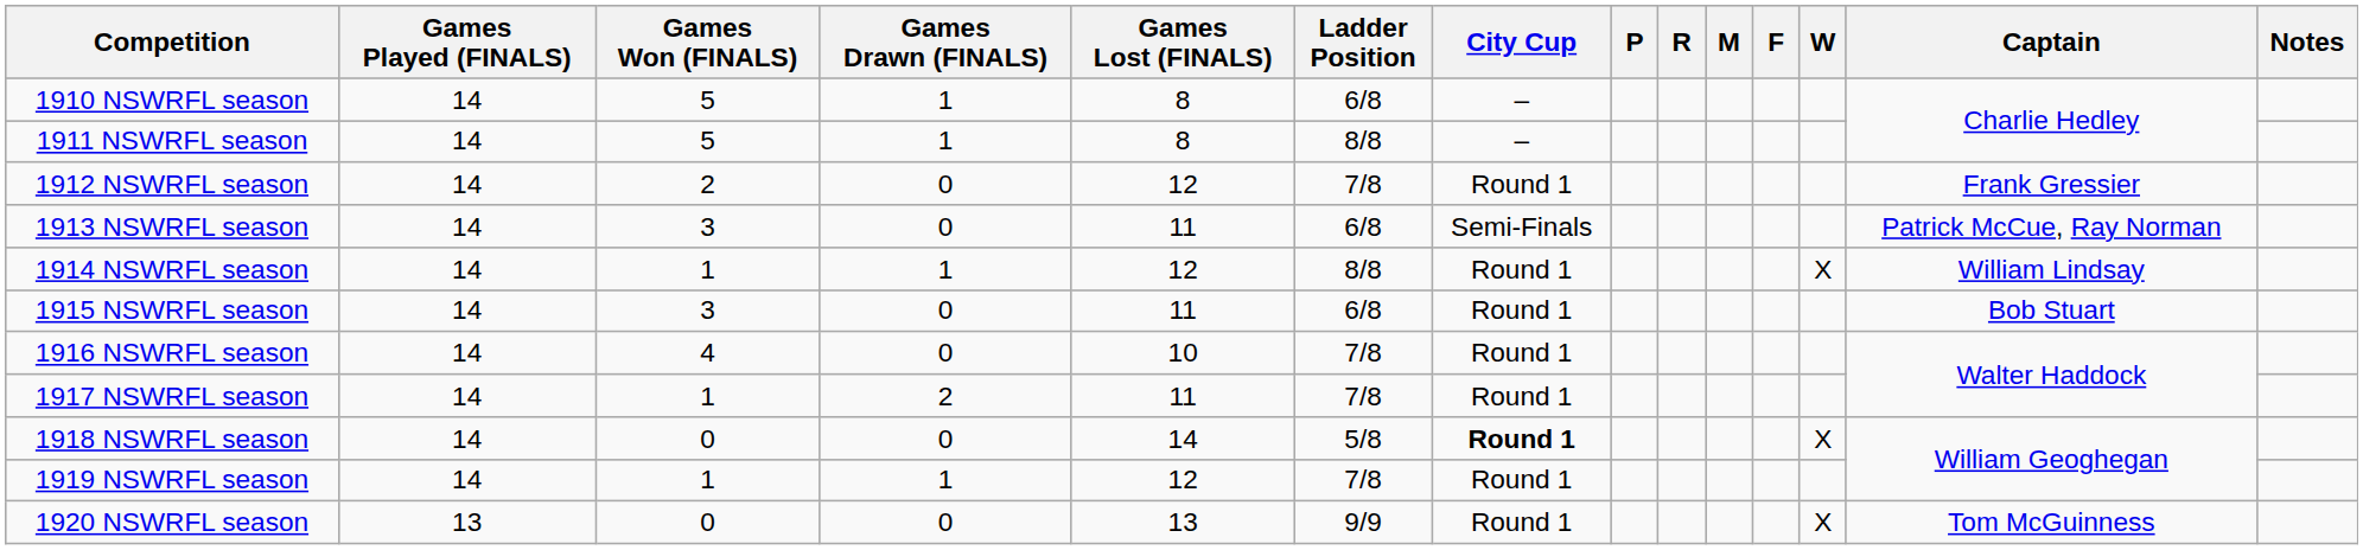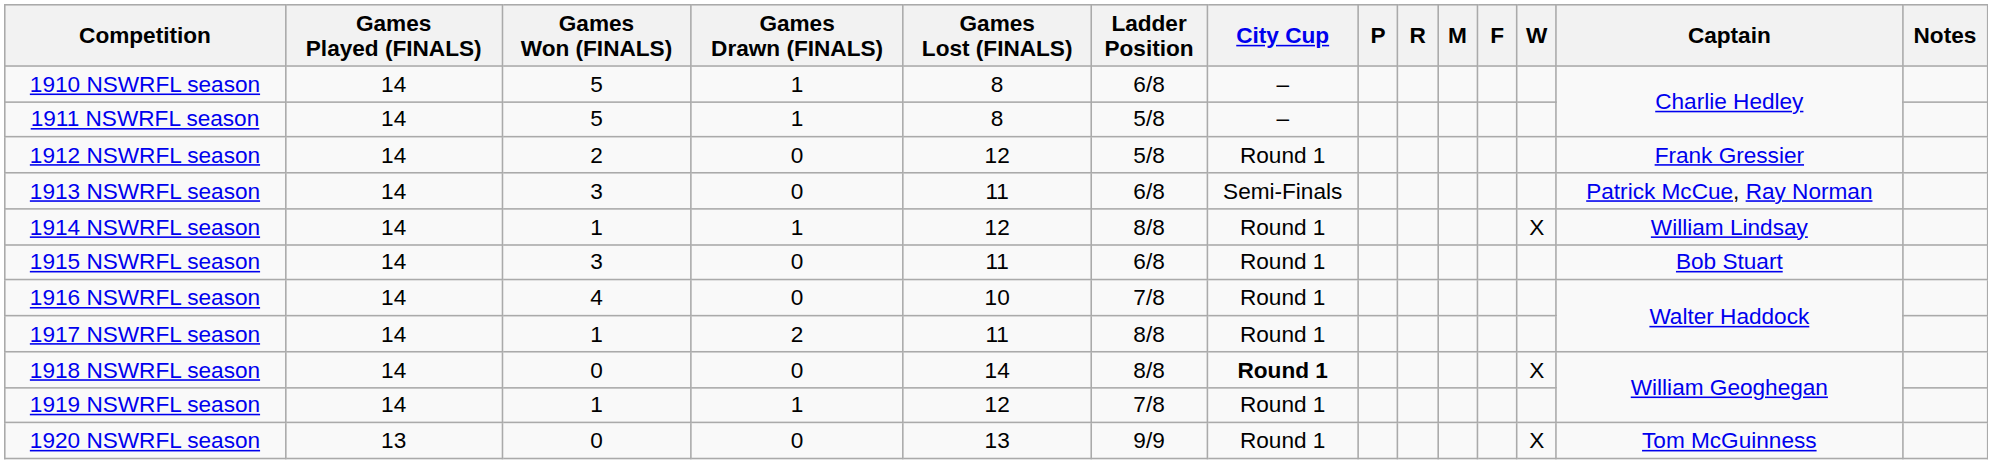1911 NSWRFL season | Ladder Position: 8/8 -> 5/8
1912 NSWRFL season | Ladder Position: 7/8 -> 5/8
1917 NSWRFL season | Ladder Position: 7/8 -> 8/8
1918 NSWRFL season | Ladder Position: 5/8 -> 8/8
